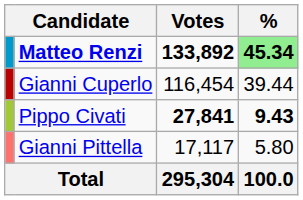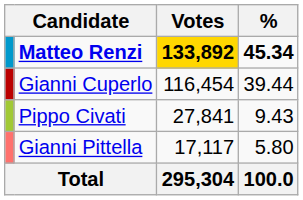Matteo Renzi | Votes: no background -> gold background
Matteo Renzi | %: lightgreen background -> no background
Pippo Civati | Votes: bold -> normal
Pippo Civati | %: bold -> normal
